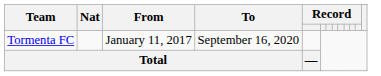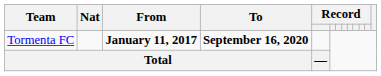Tormenta FC | From: normal -> bold
Tormenta FC | To: normal -> bold
